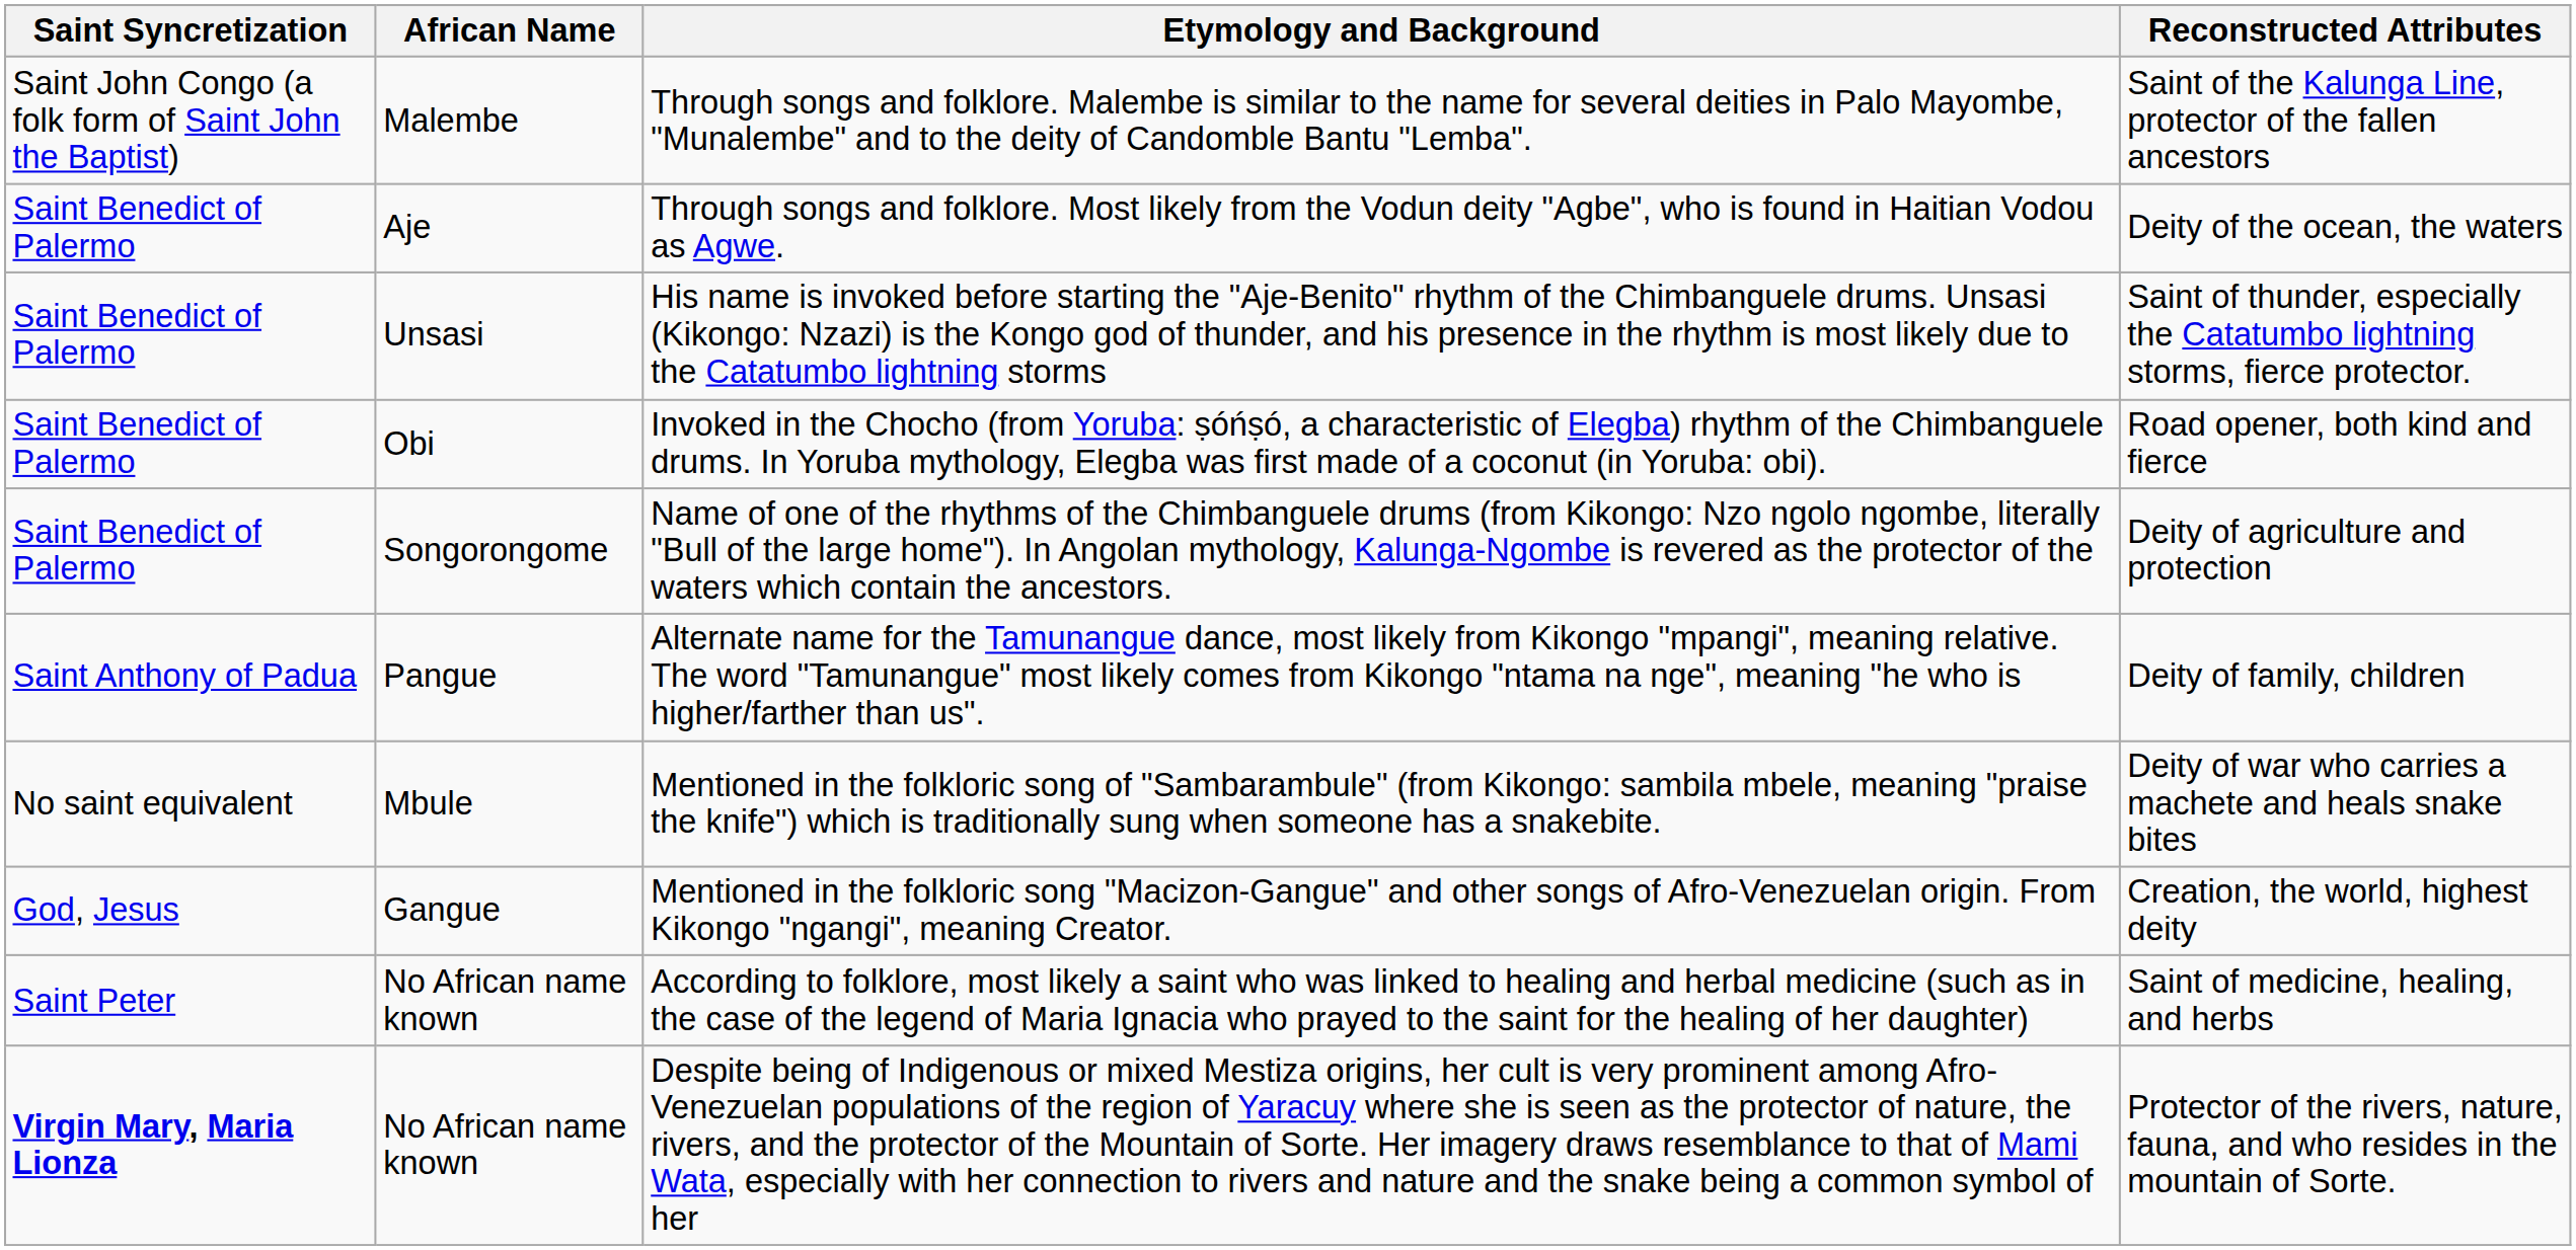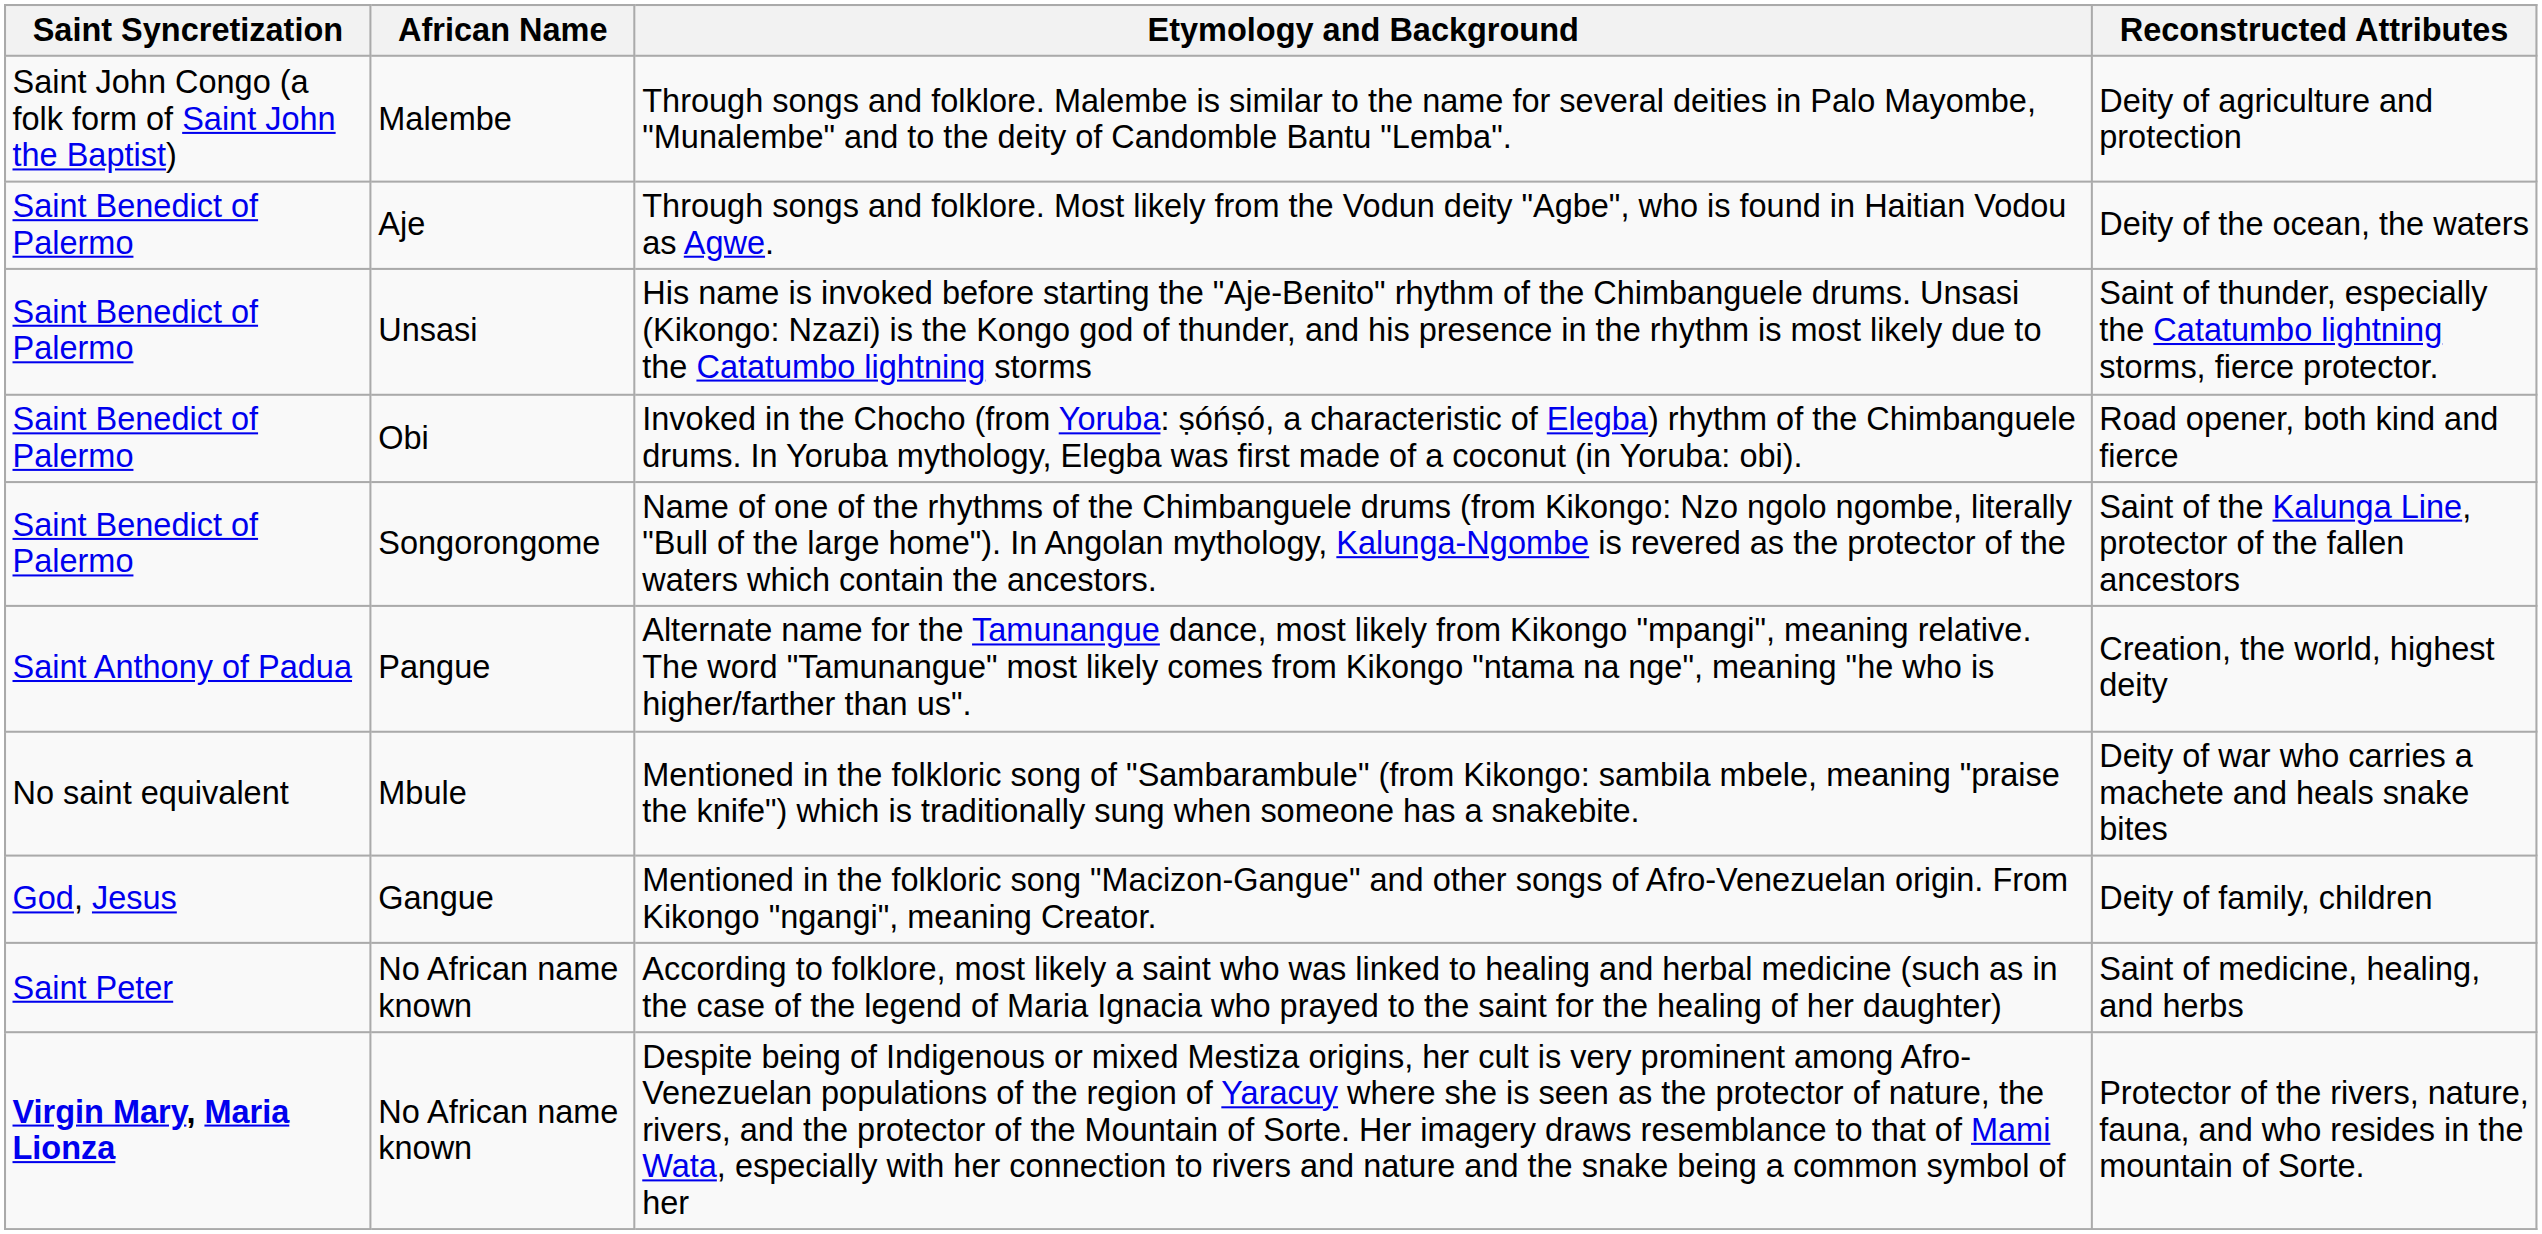row 2 | Reconstructed Attributes: Saint of the Kalunga Line, protector of the fallen ancestors -> Deity of agriculture and protection
row 6 | Reconstructed Attributes: Deity of agriculture and protection -> Saint of the Kalunga Line, protector of the fallen ancestors
row 7 | Reconstructed Attributes: Deity of family, children -> Creation, the world, highest deity
row 9 | Reconstructed Attributes: Creation, the world, highest deity -> Deity of family, children
